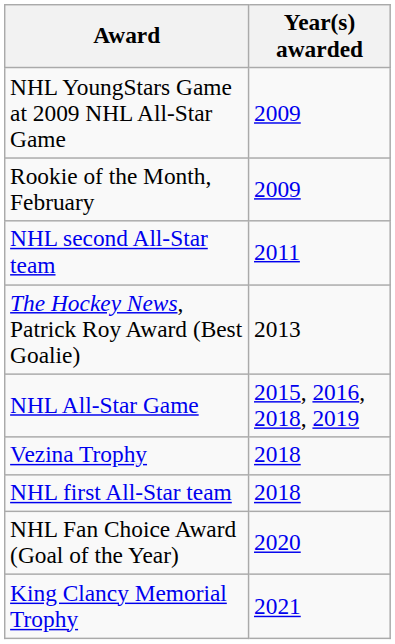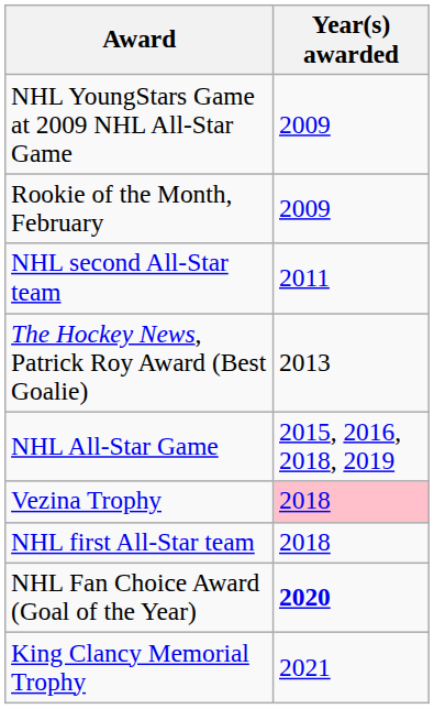Vezina Trophy | Year(s) awarded: no background -> pink background
NHL Fan Choice Award (Goal of the Year) | Year(s) awarded: normal -> bold
